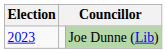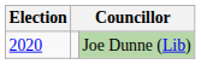Joe Dunne (Lib) | Election: 2023 -> 2020
